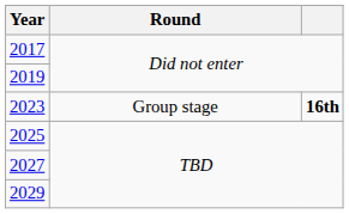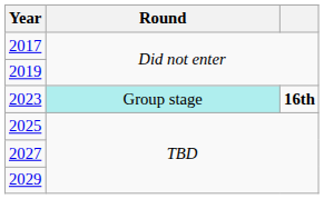2023 | Round: no background -> paleturquoise background
